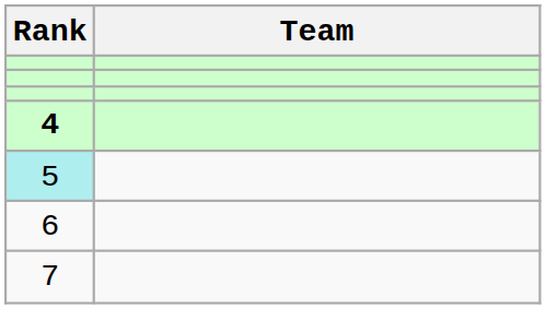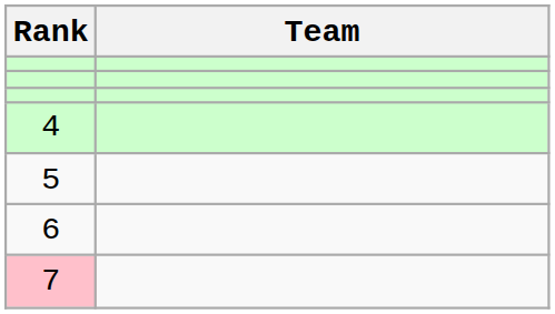row 5 | Rank: bold -> normal
row 6 | Rank: paleturquoise background -> no background
row 8 | Rank: no background -> pink background
